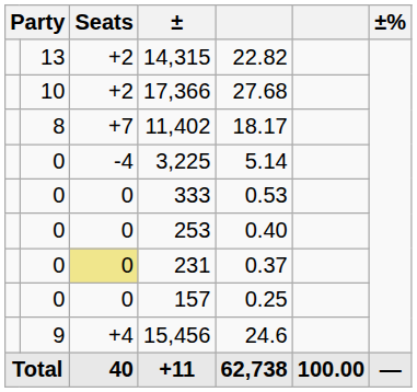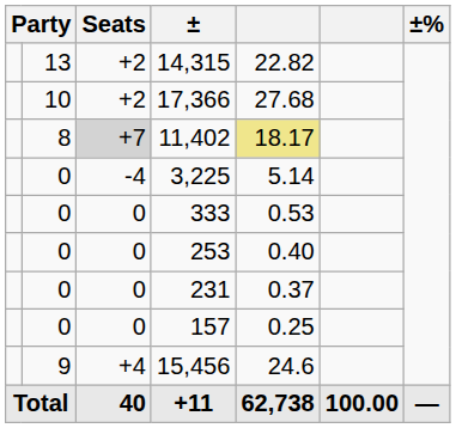11,402 | Seats: no background -> lightgrey background
11,402 | column 5: no background -> khaki background
231 | Seats: khaki background -> no background
